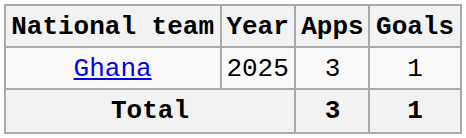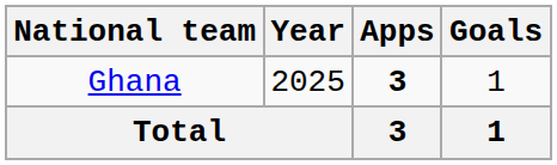Ghana | Apps: normal -> bold
